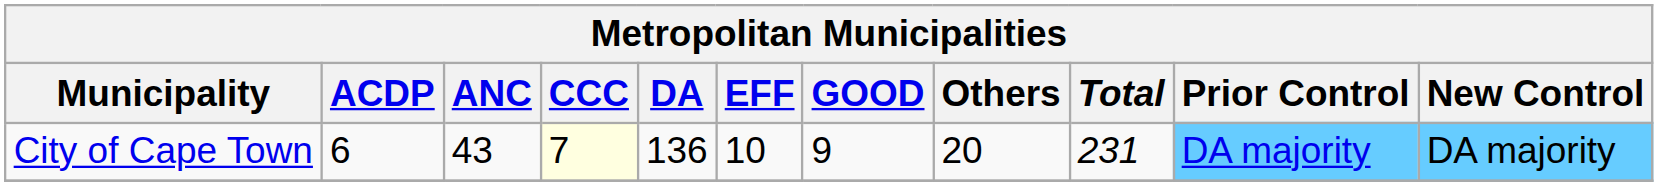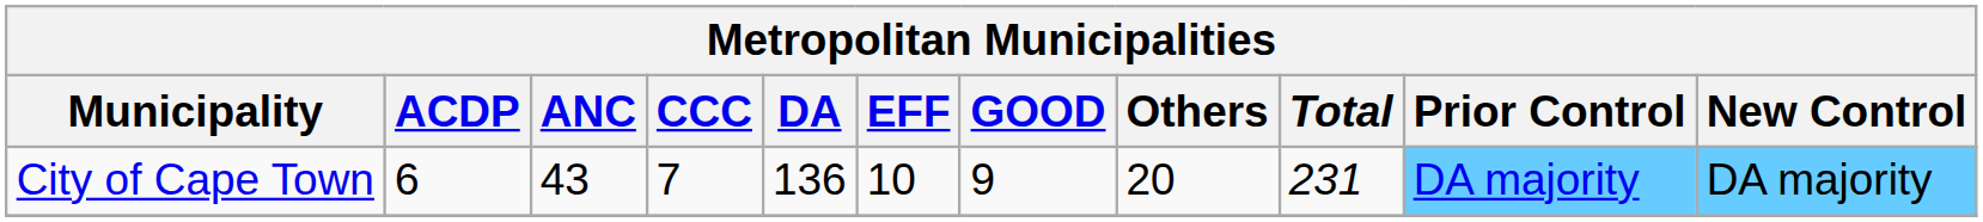City of Cape Town | CCC: lightyellow background -> no background
